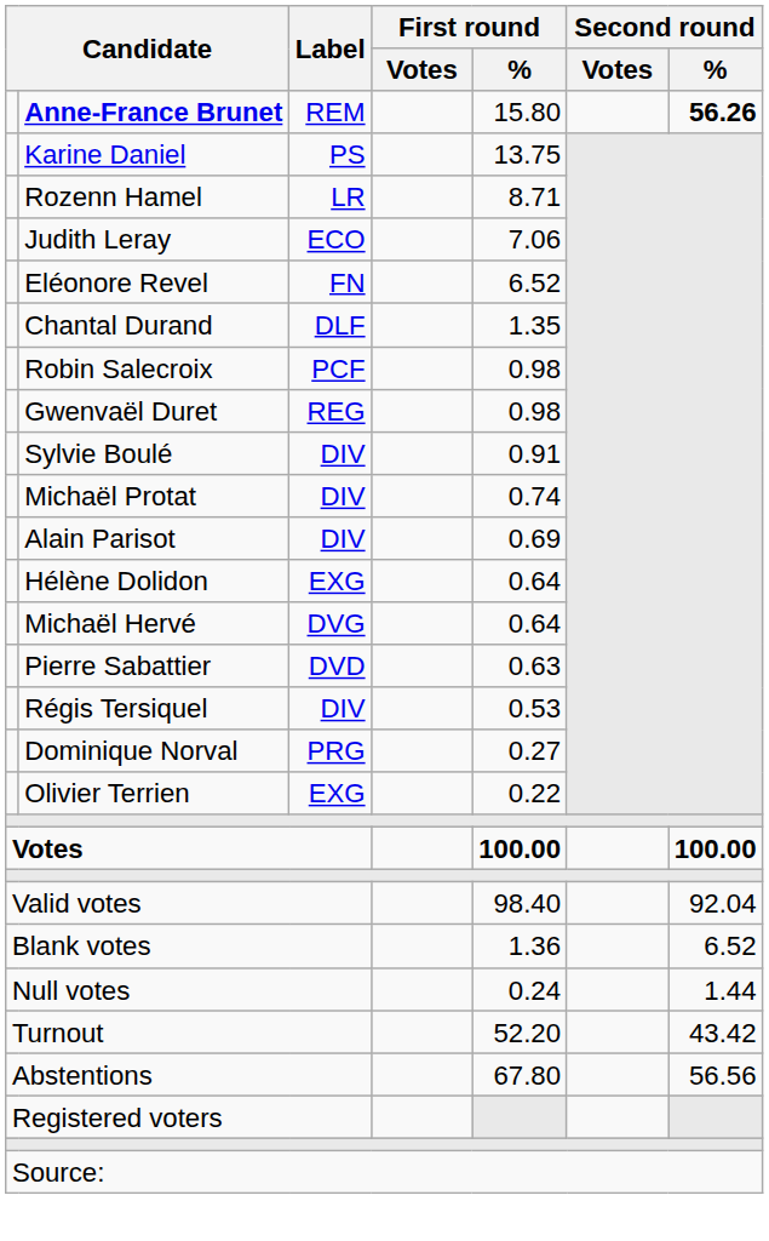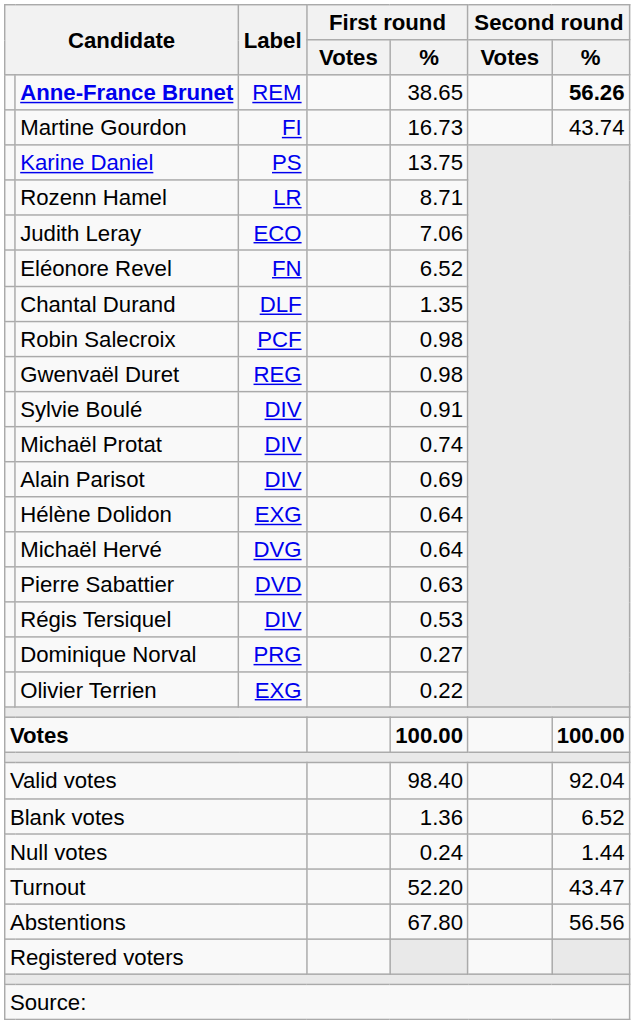Anne-France Brunet | First round / %: 15.80 -> 38.65
+ row: Martine Gourdon | FI | 16.73 | 43.74
Turnout | Second round / %: 43.42 -> 43.47
